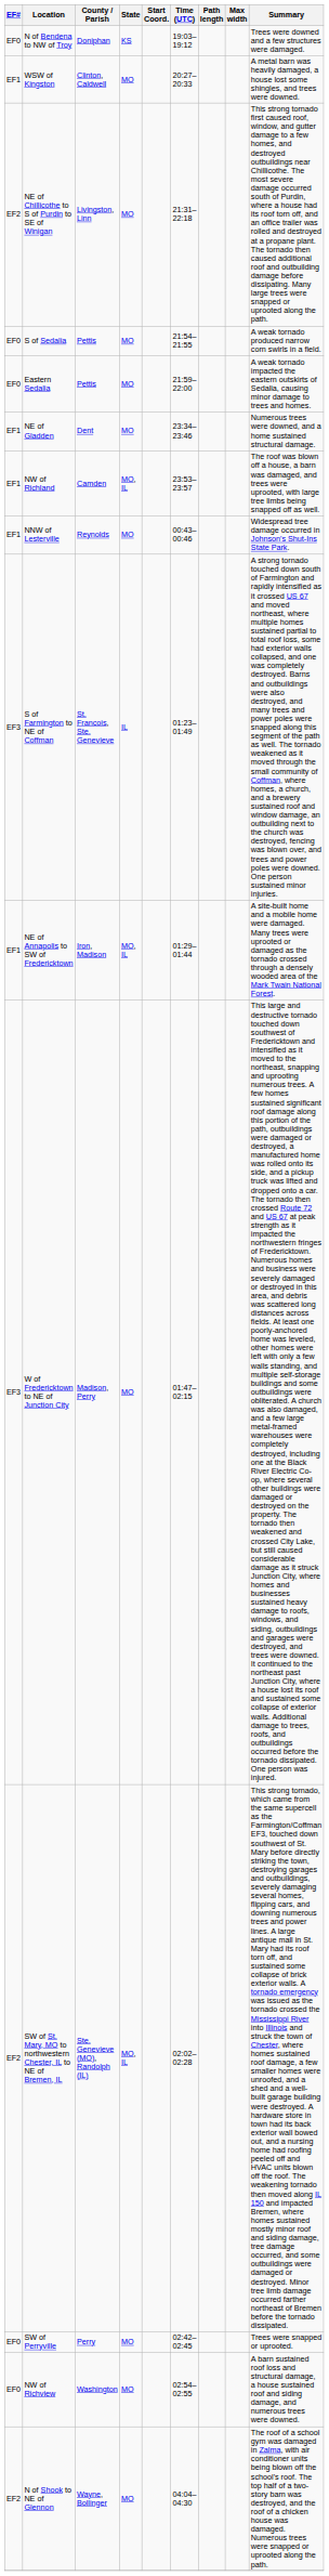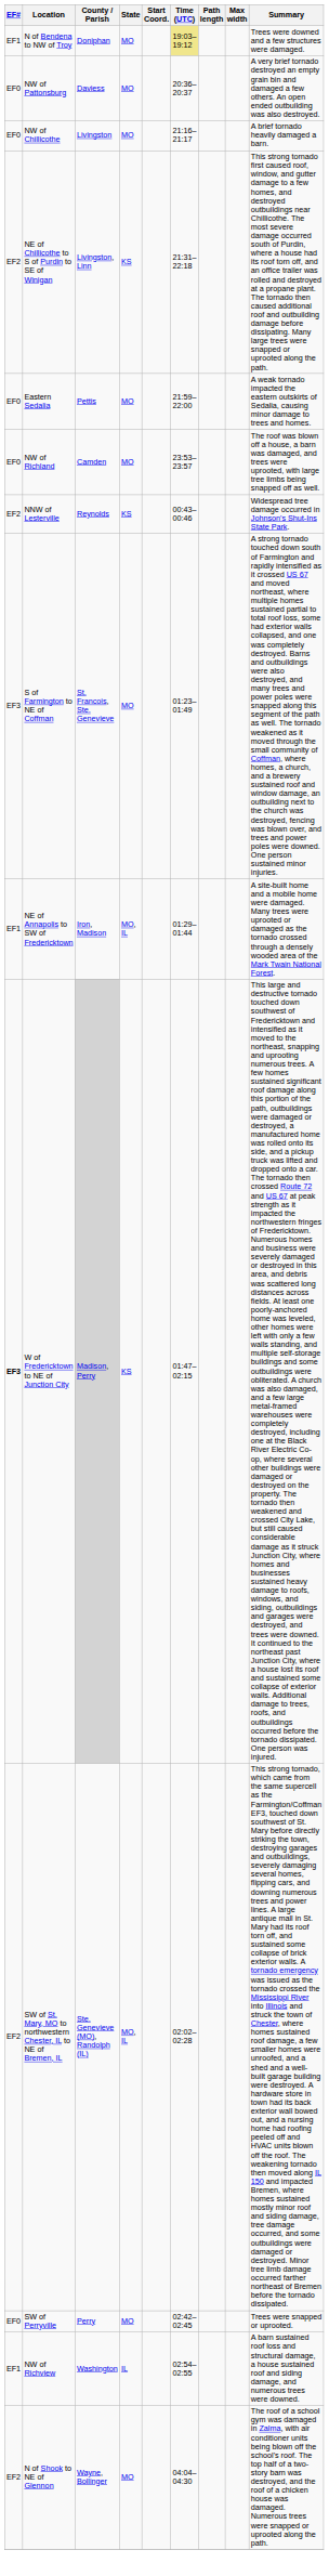N of Bendena to NW of Troy | EF#: EF0 -> EF1
N of Bendena to NW of Troy | State: KS -> MO
N of Bendena to NW of Troy | Time (UTC): no background -> khaki background
- row: EF1 | WSW of Kingston | Clinton, Caldwell | MO | 20:27–20:33 | A metal barn was heavily damaged, a house lost some shingles, and trees were downed.
+ row: EF0 | NW of Pattonsburg | Daviess | MO | 20:36–20:37 | A very brief tornado destroyed an empty grain bin and damaged a few others. An open ended outbuilding was also destroyed.
+ row: EF0 | NW of Chillicothe | Livingston | MO | 21:16–21:17 | A brief tornado heavily damaged a barn.
NE of Chillicothe to S of Purdin to SE of Winigan | State: MO -> KS
- row: EF0 | S of Sedalia | Pettis | MO | 21:54–21:55 | A weak tornado produced narrow corn swirls in a field.
- row: EF1 | NE of Gladden | Dent | MO | 23:34–23:46 | Numerous trees were downed, and a home sustained structural damage.
NW of Richland | EF#: EF1 -> EF0
NW of Richland | State: MO, IL -> MO
NNW of Lesterville | EF#: EF1 -> EF2
NNW of Lesterville | State: MO -> KS
S of Farmington to NE of Coffman | State: IL -> MO
W of Fredericktown to NE of Junction City | EF#: normal -> bold
W of Fredericktown to NE of Junction City | County / Parish: no background -> lightgrey background
W of Fredericktown to NE of Junction City | State: MO -> KS
NW of Richview | EF#: EF0 -> EF1
NW of Richview | State: MO -> IL
